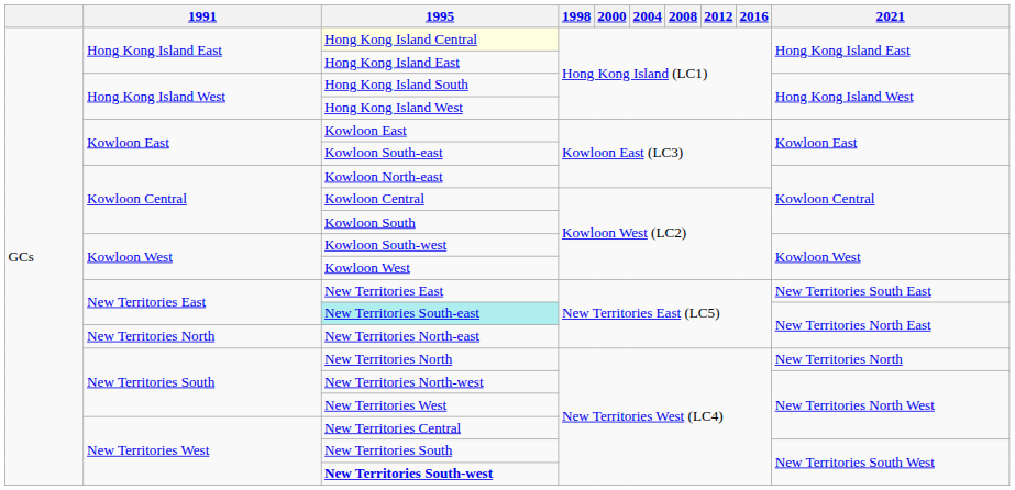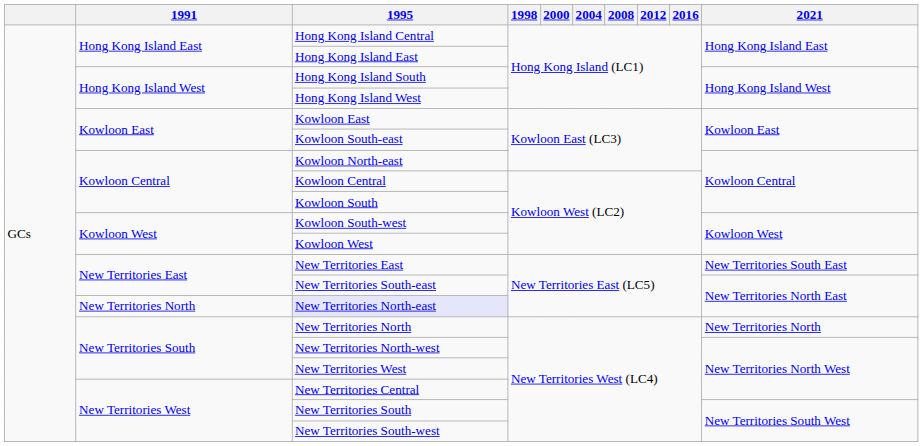Hong Kong Island Central | 1995: lightyellow background -> no background
New Territories South-east | 1995: paleturquoise background -> no background
New Territories North-east | 1995: no background -> lavender background
New Territories South-west | 1995: bold -> normal
